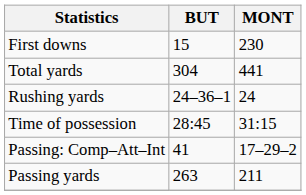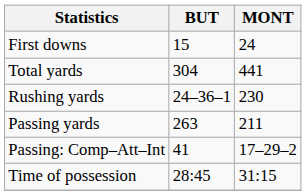First downs | MONT: 230 -> 24
Rushing yards | MONT: 24 -> 230
rows swapped: Passing yards <-> Time of possession
